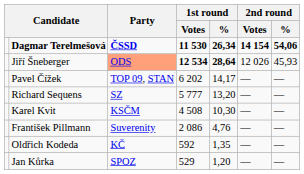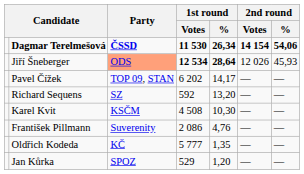Richard Sequens | 1st round / Votes: 5 777 -> 592
Oldřich Kodeda | 1st round / Votes: 592 -> 5 777
